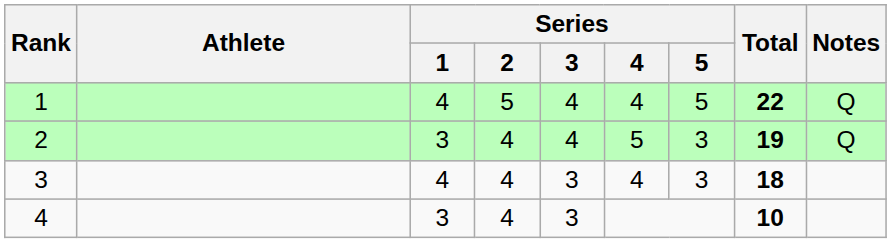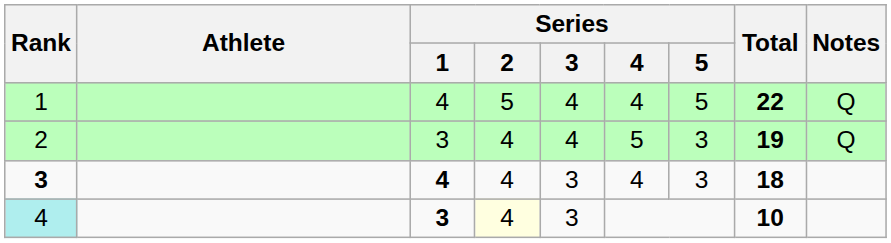row 5 | Rank: normal -> bold
row 5 | Series / 1: normal -> bold
row 6 | Rank: no background -> paleturquoise background
row 6 | Series / 1: normal -> bold
row 6 | Series / 2: no background -> lightyellow background
